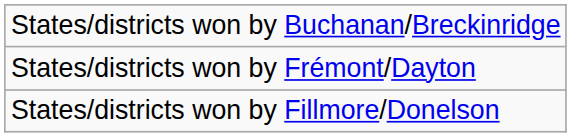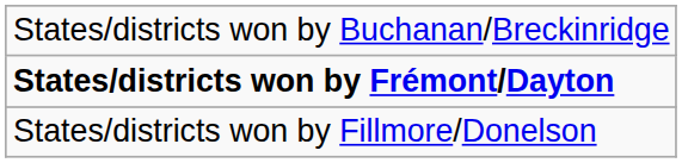row 2 | column 1: normal -> bold
